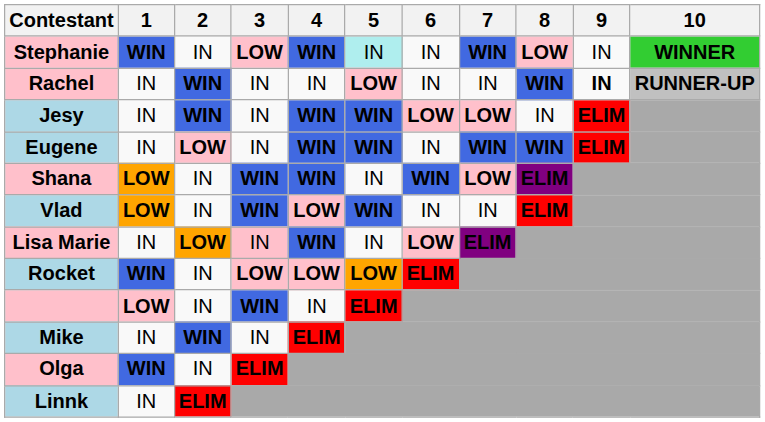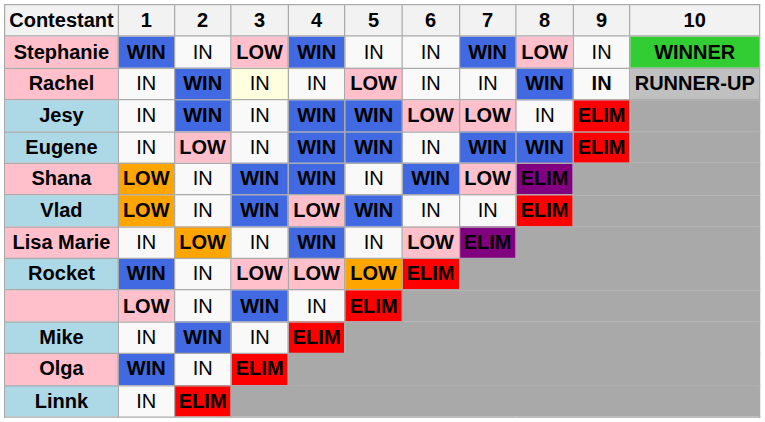Stephanie | 5: paleturquoise background -> no background
Rachel | 3: no background -> lightyellow background
Lisa Marie | 3: pink background -> no background
